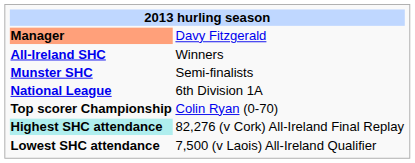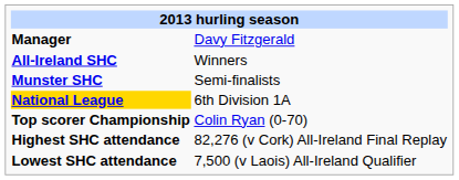Manager | column 1: lightsalmon background -> no background
National League | column 1: no background -> gold background
Highest SHC attendance | column 1: paleturquoise background -> no background
